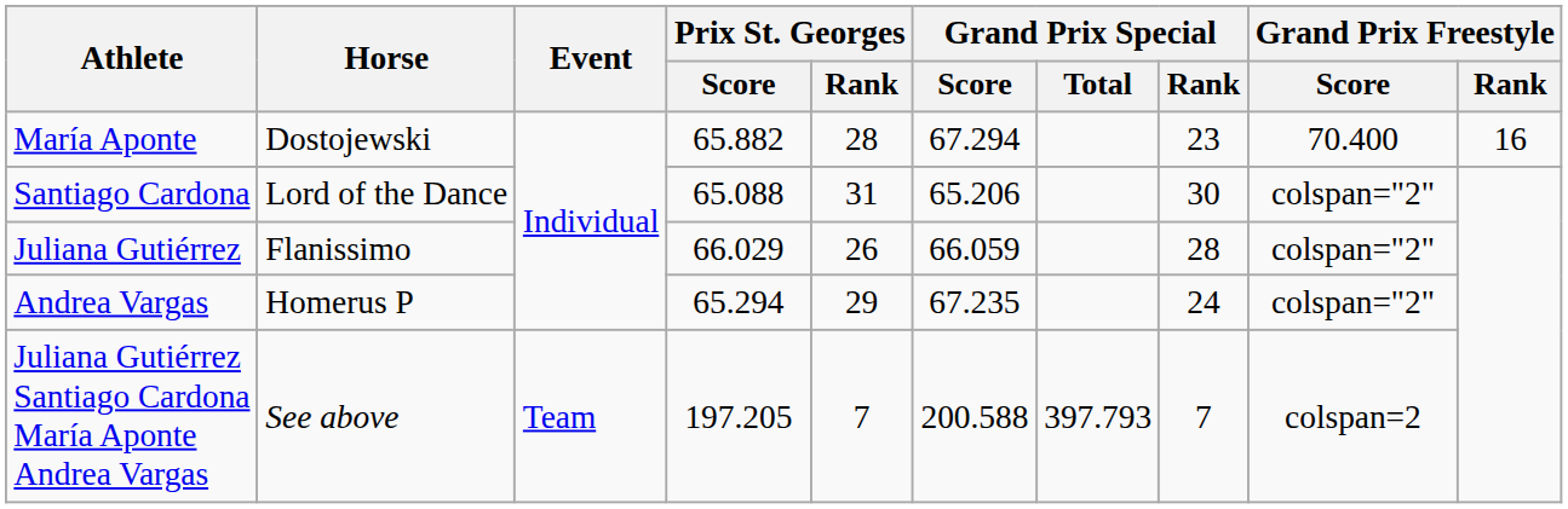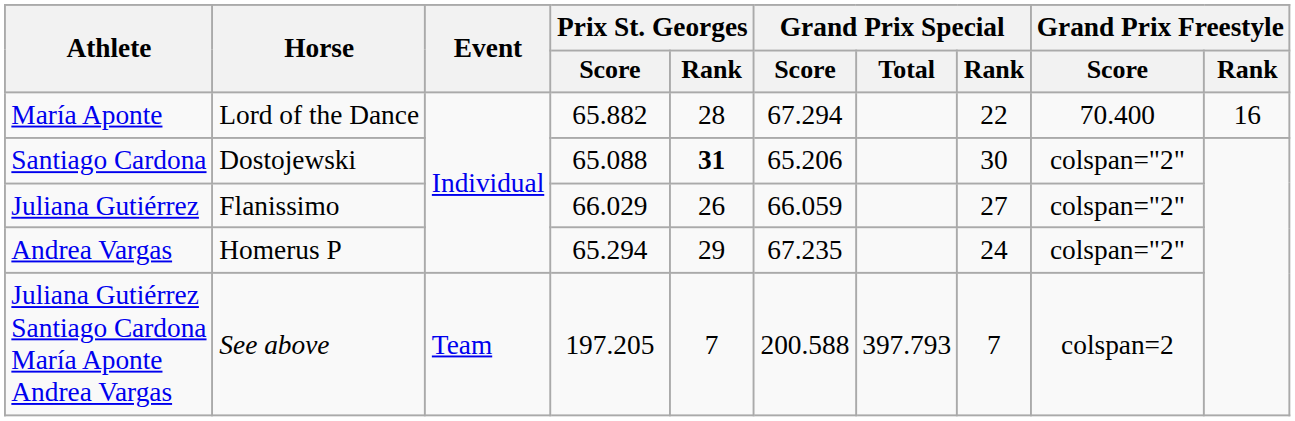María Aponte | Horse: Dostojewski -> Lord of the Dance
María Aponte | Grand Prix Special / Rank: 23 -> 22
Santiago Cardona | Horse: Lord of the Dance -> Dostojewski
Santiago Cardona | Prix St. Georges / Rank: normal -> bold
Juliana Gutiérrez | Grand Prix Special / Rank: 28 -> 27
